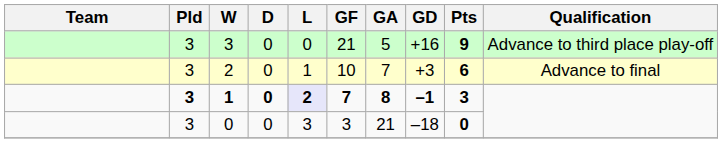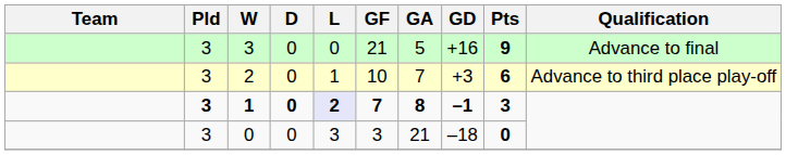row 2 | Qualification: Advance to third place play-off -> Advance to final
row 3 | Qualification: Advance to final -> Advance to third place play-off
